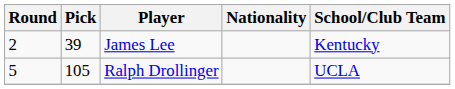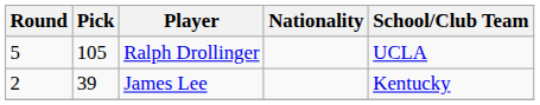rows swapped: James Lee <-> Ralph Drollinger
